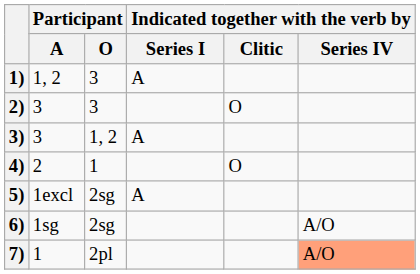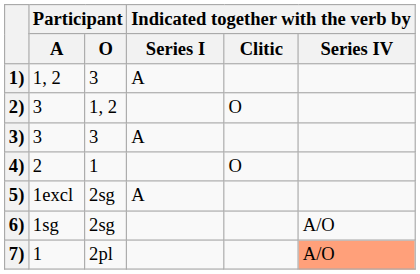2) | Participant / O: 3 -> 1, 2
3) | Participant / O: 1, 2 -> 3
